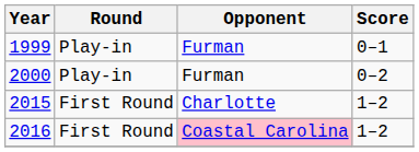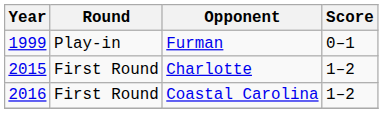- row: 2000 | Play-in | Furman | 0–2
2016 | Opponent: pink background -> no background
